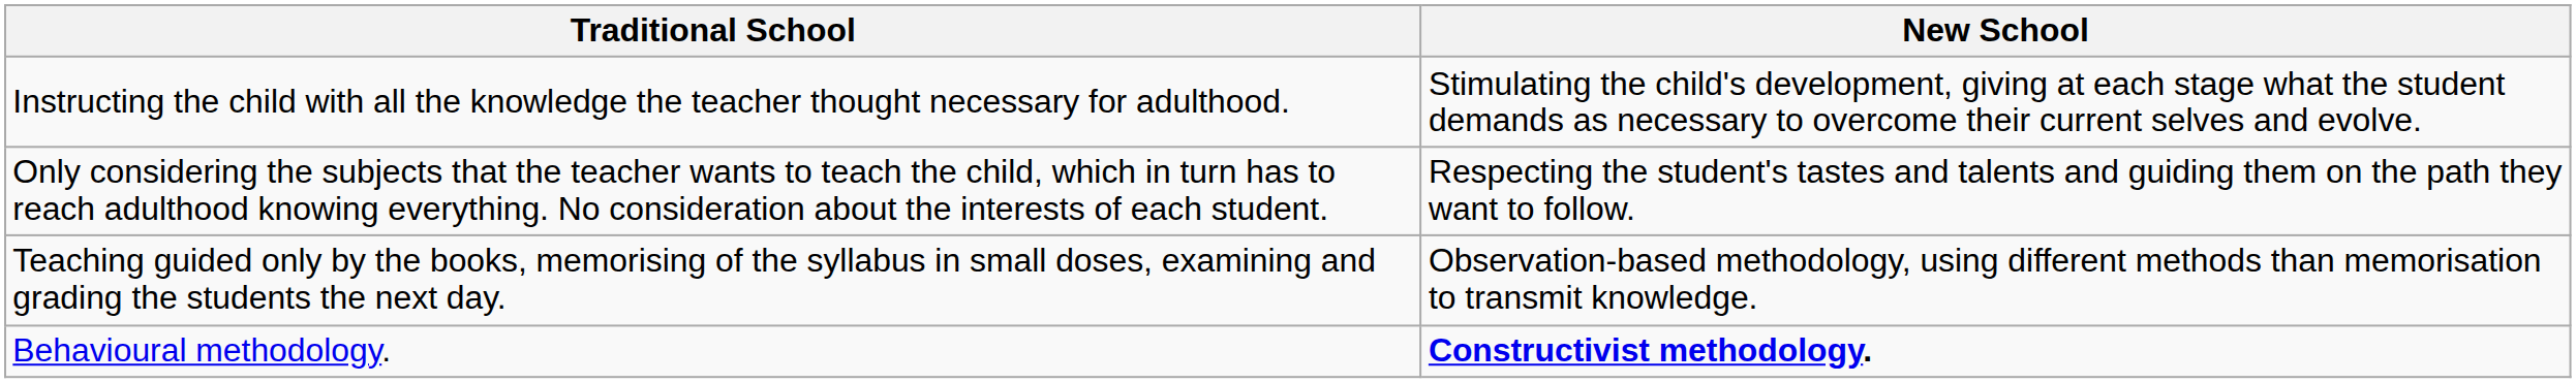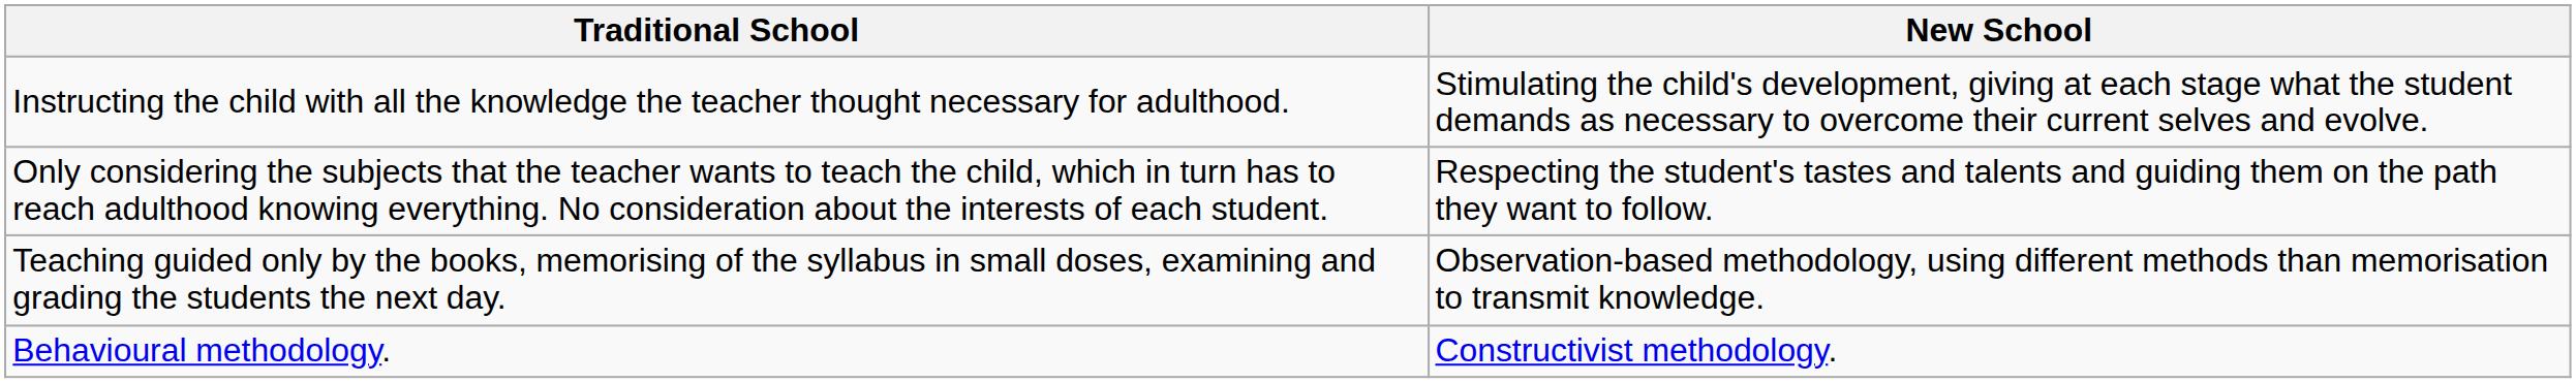Behavioural methodology. | New School: bold -> normal
